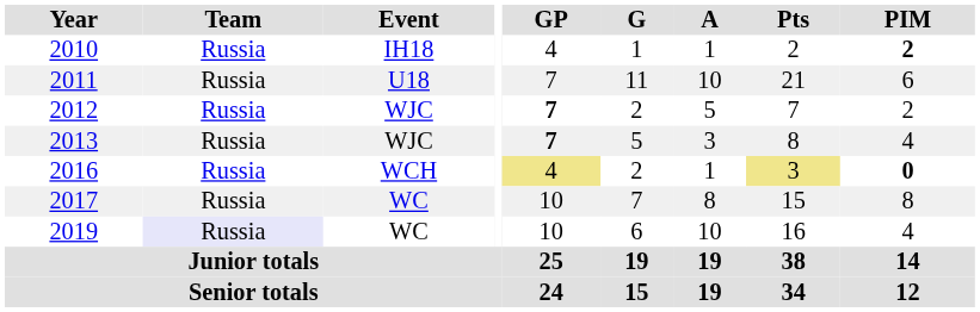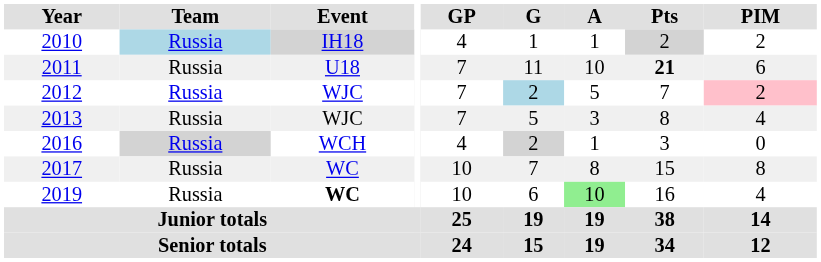2010 | Team: no background -> lightblue background
2010 | Event: no background -> lightgrey background
2010 | Pts: no background -> lightgrey background
2010 | PIM: bold -> normal
2011 | Pts: normal -> bold
2012 | GP: bold -> normal
2012 | G: no background -> lightblue background
2012 | PIM: no background -> pink background
2013 | GP: bold -> normal
2016 | Team: no background -> lightgrey background
2016 | GP: khaki background -> no background
2016 | G: no background -> lightgrey background
2016 | Pts: khaki background -> no background
2016 | PIM: bold -> normal
2019 | Team: lavender background -> no background
2019 | Event: normal -> bold
2019 | A: no background -> lightgreen background
